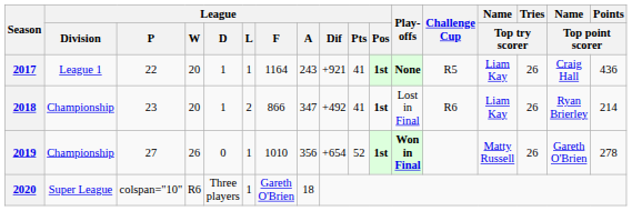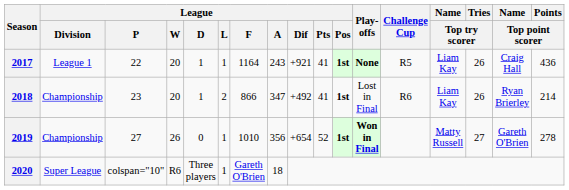2019 | Tries / Top try scorer: 26 -> 27
